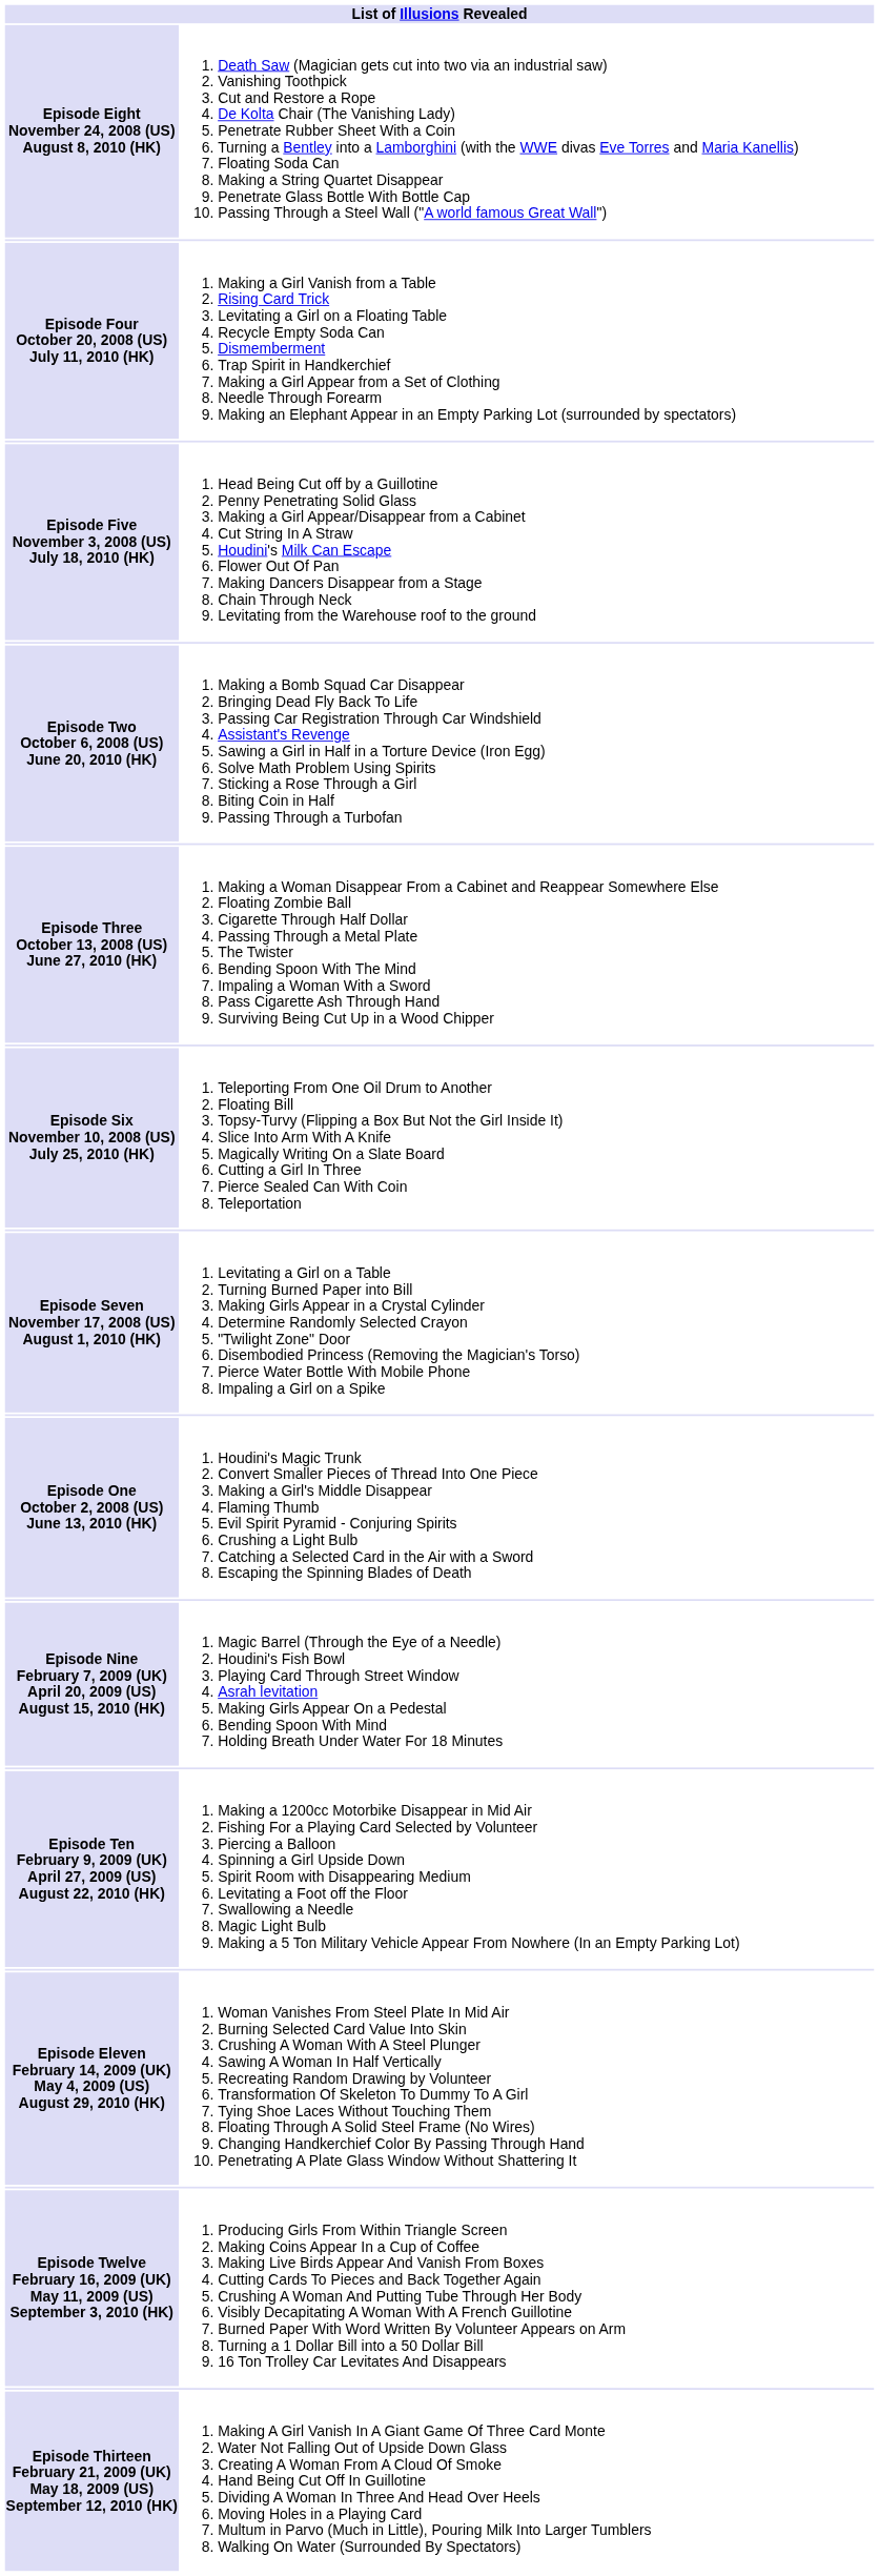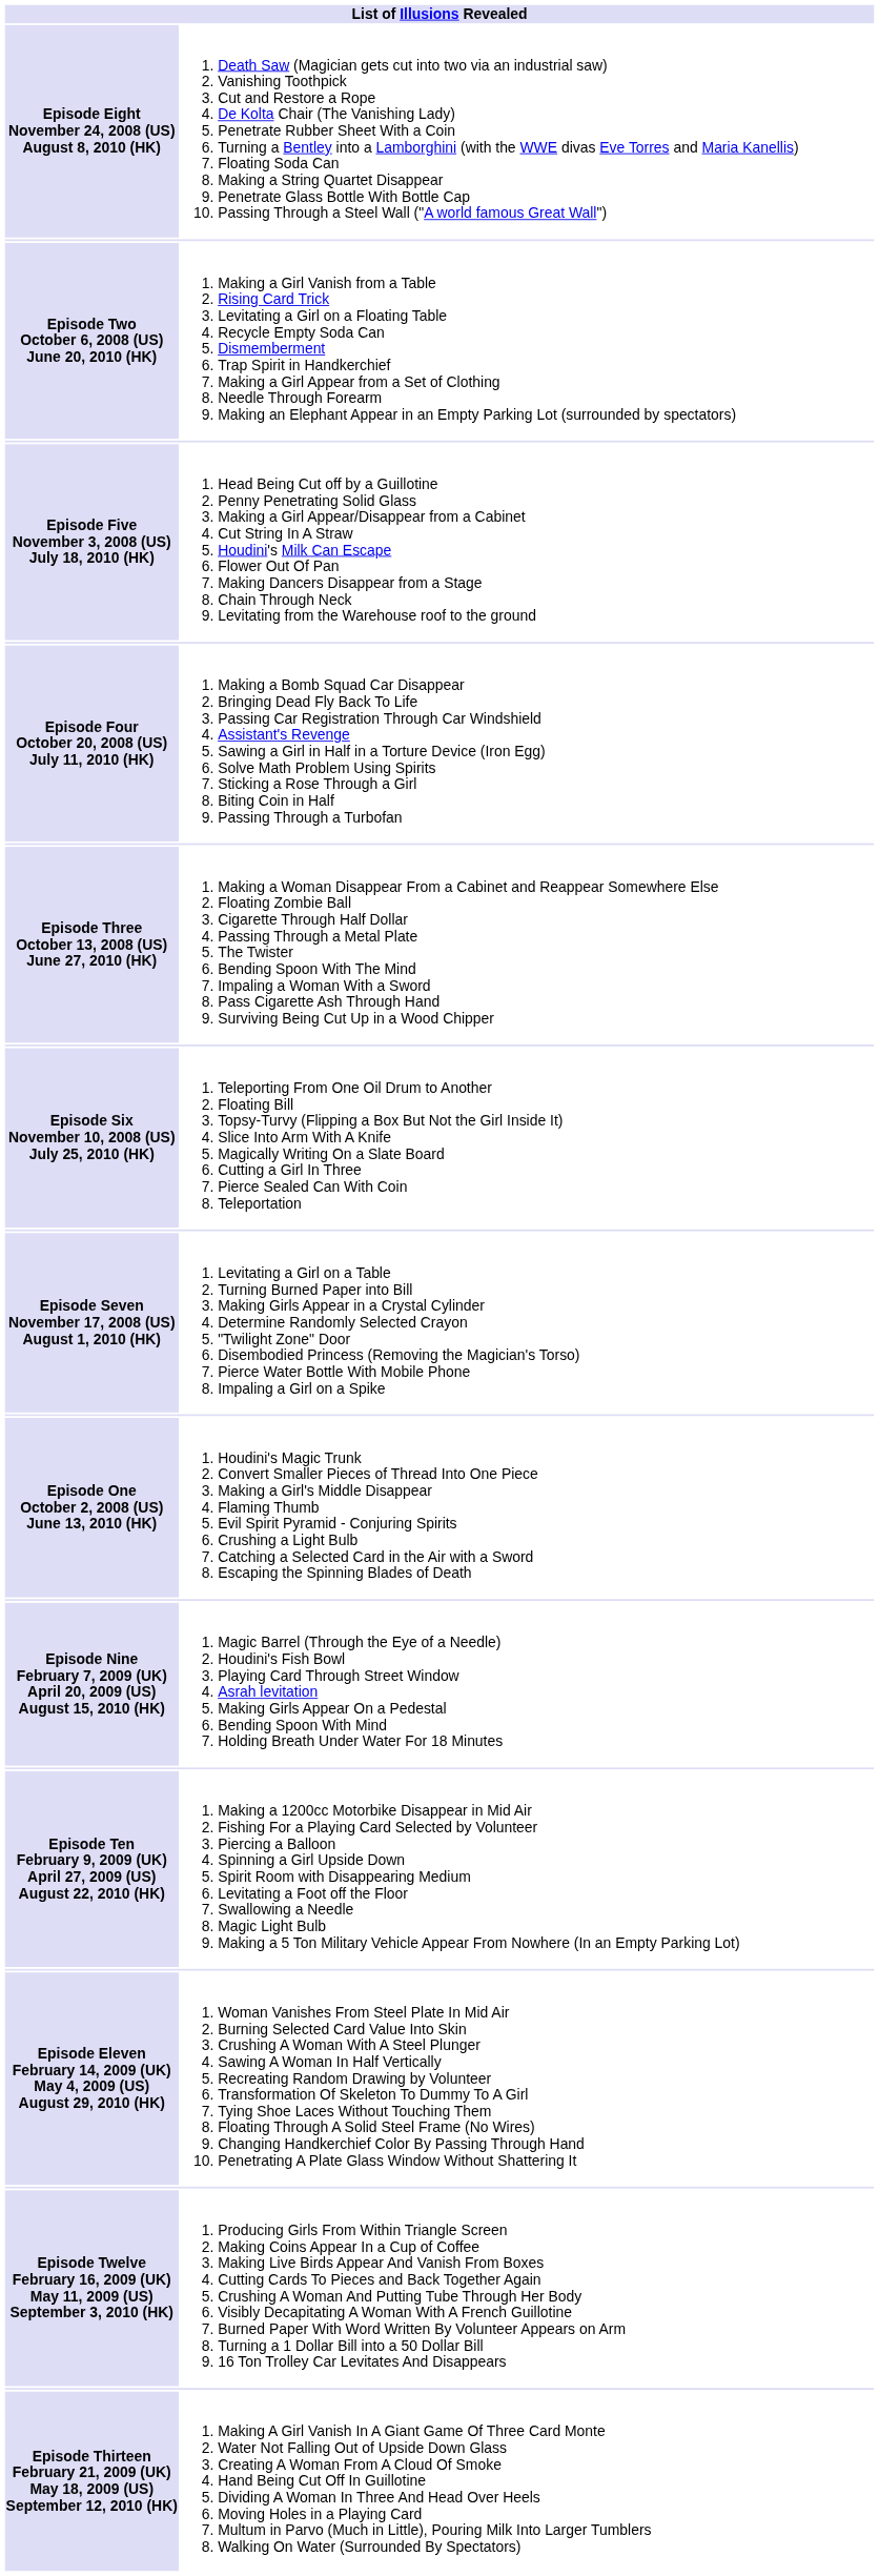row 3 | column 1: Episode Four October 20, 2008 (US) July 11, 2010 (HK) -> Episode Two October 6, 2008 (US) June 20, 2010 (HK)
row 5 | column 1: Episode Two October 6, 2008 (US) June 20, 2010 (HK) -> Episode Four October 20, 2008 (US) July 11, 2010 (HK)
